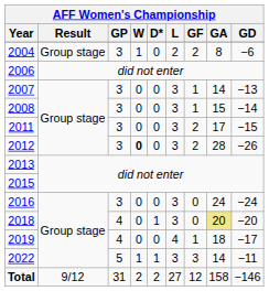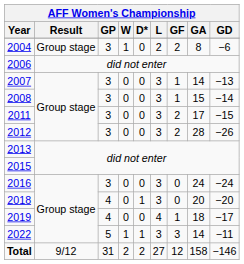2012 | W: bold -> normal
2018 | GA: khaki background -> no background
